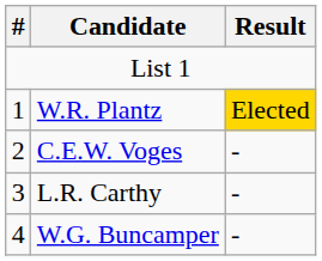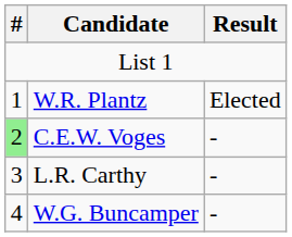W.R. Plantz | Result: gold background -> no background
C.E.W. Voges | #: no background -> lightgreen background
